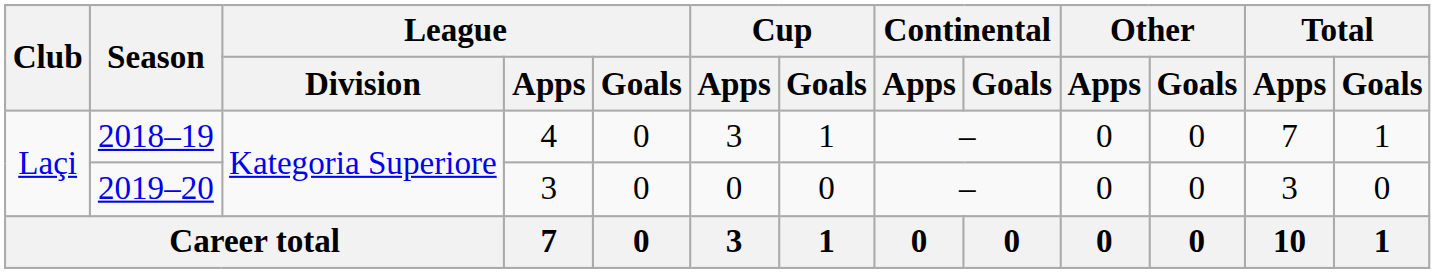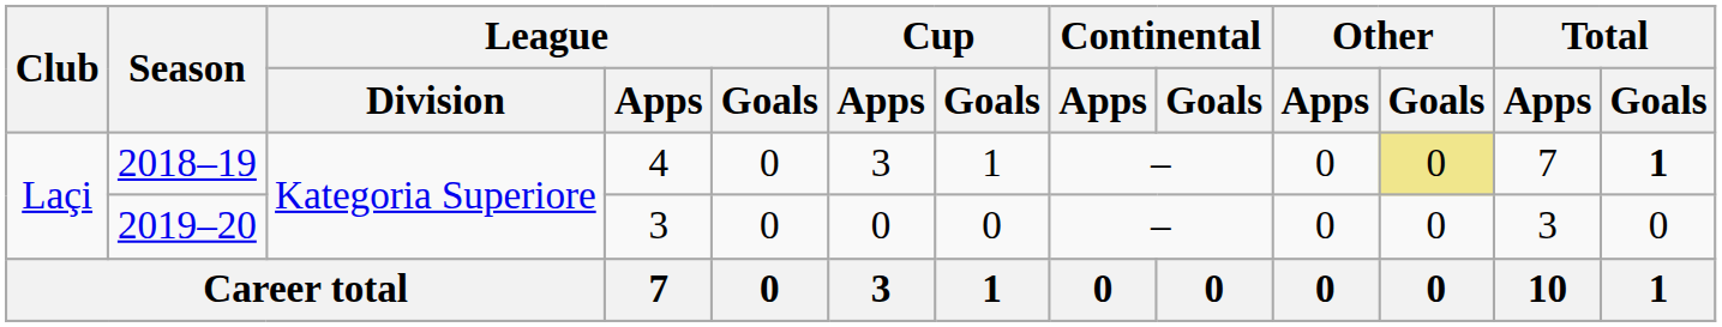2018–19 | Other / Goals: no background -> khaki background
2018–19 | Total / Goals: normal -> bold
